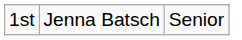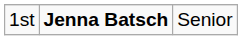1st | column 2: normal -> bold
